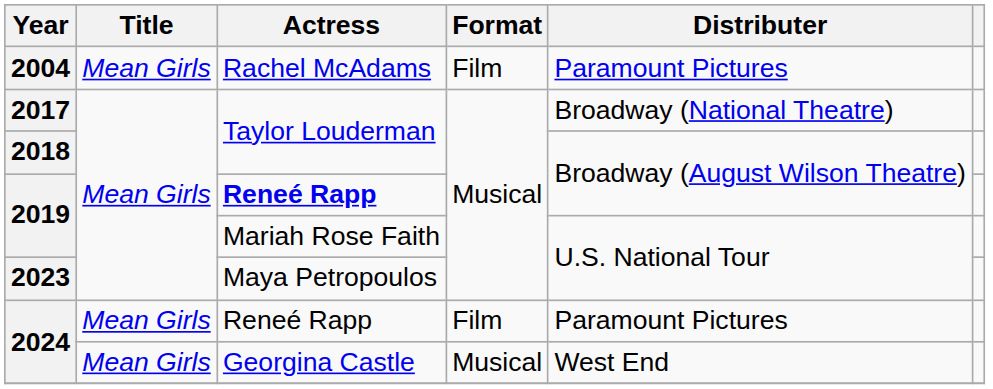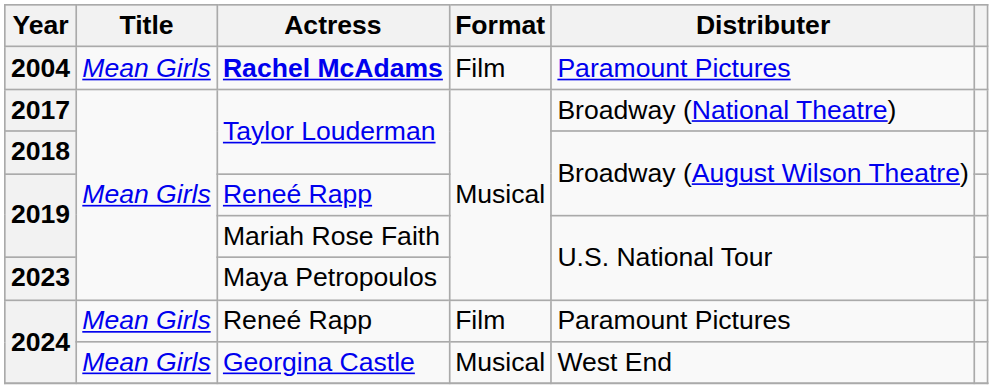row 2 | Actress: normal -> bold
row 5 | Actress: bold -> normal
